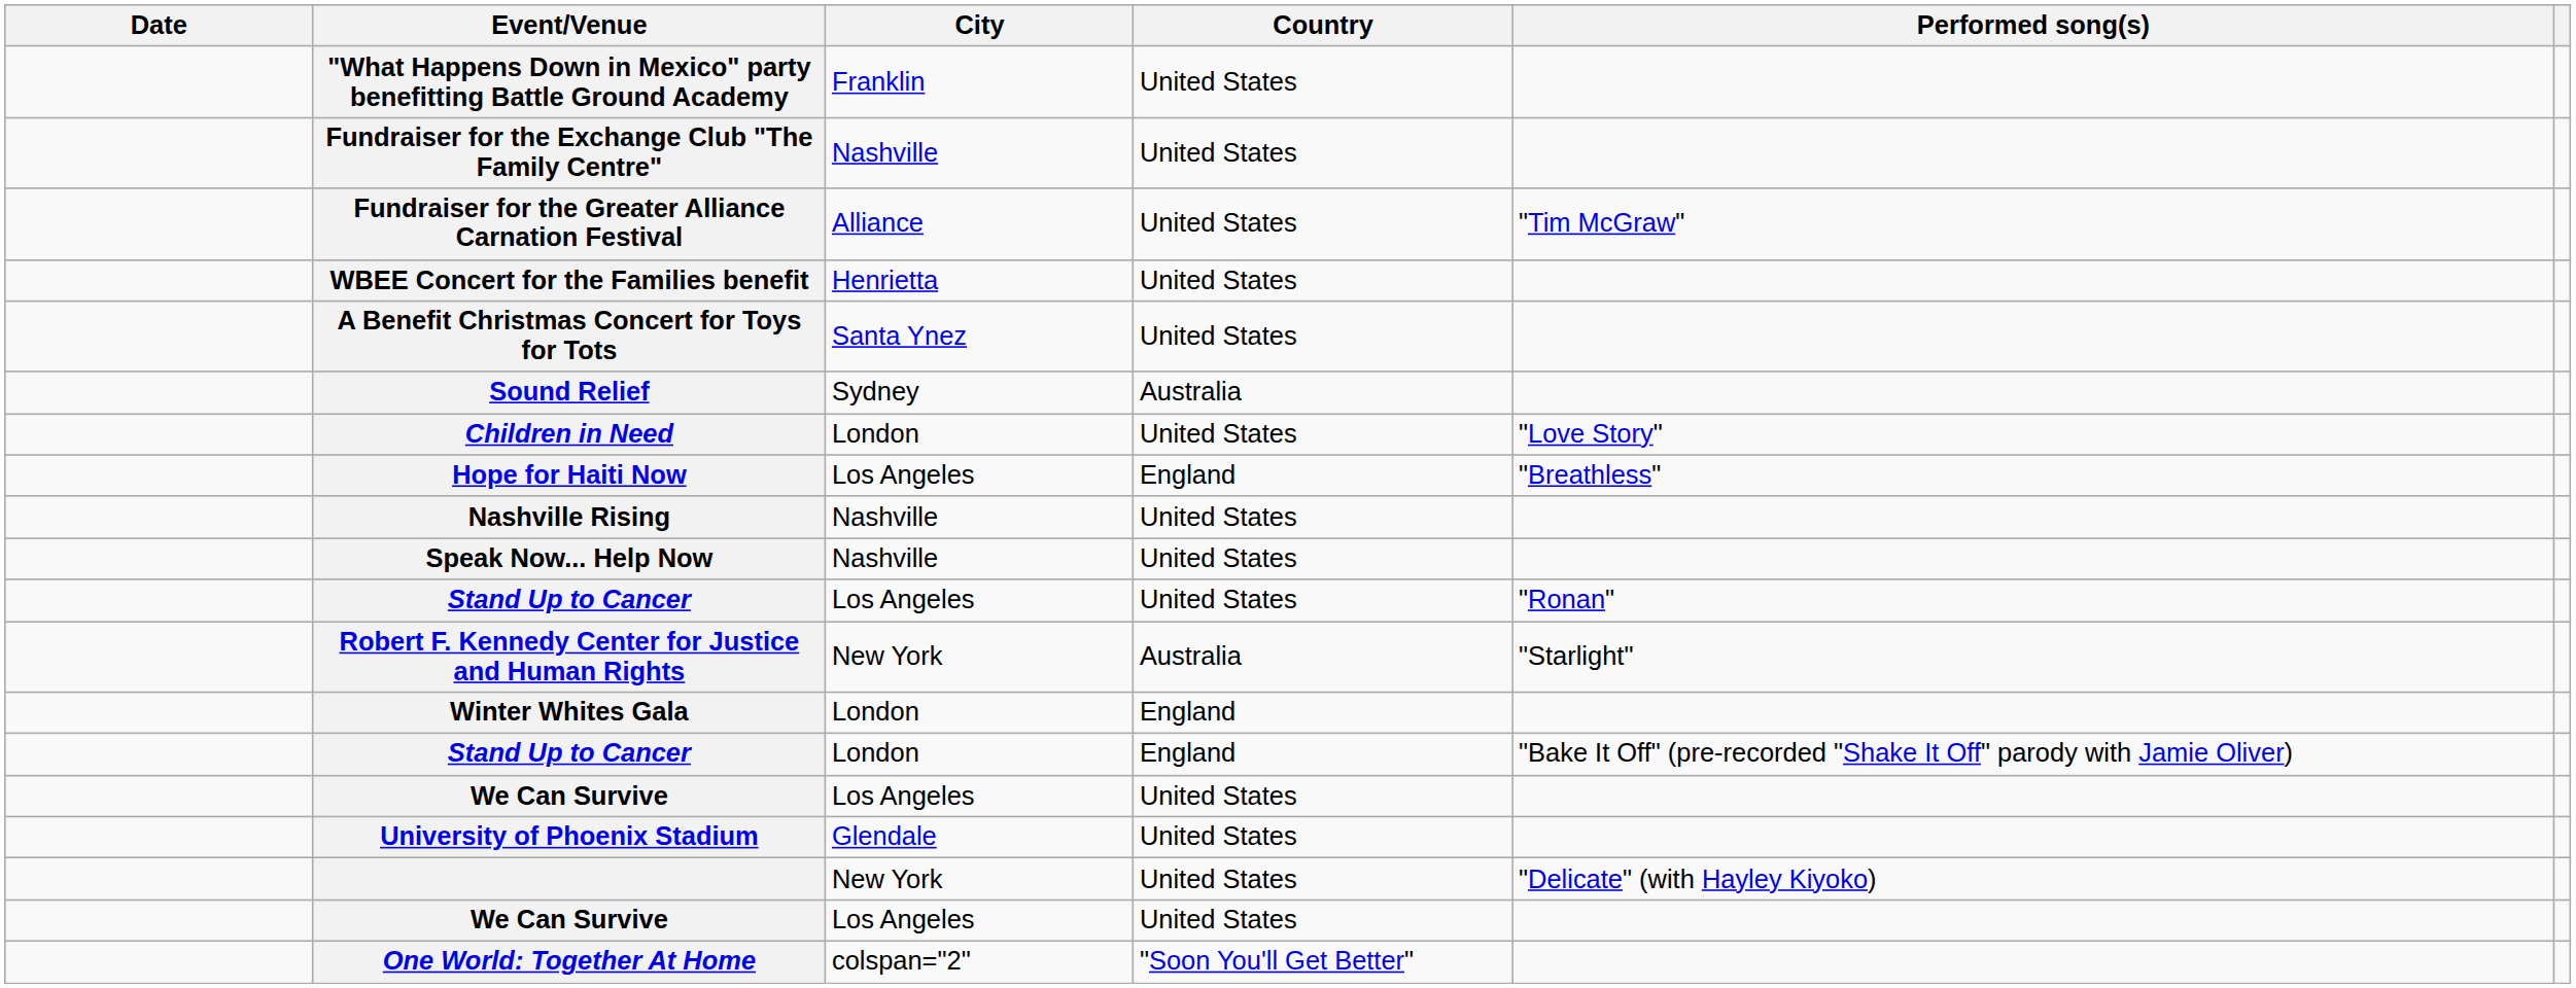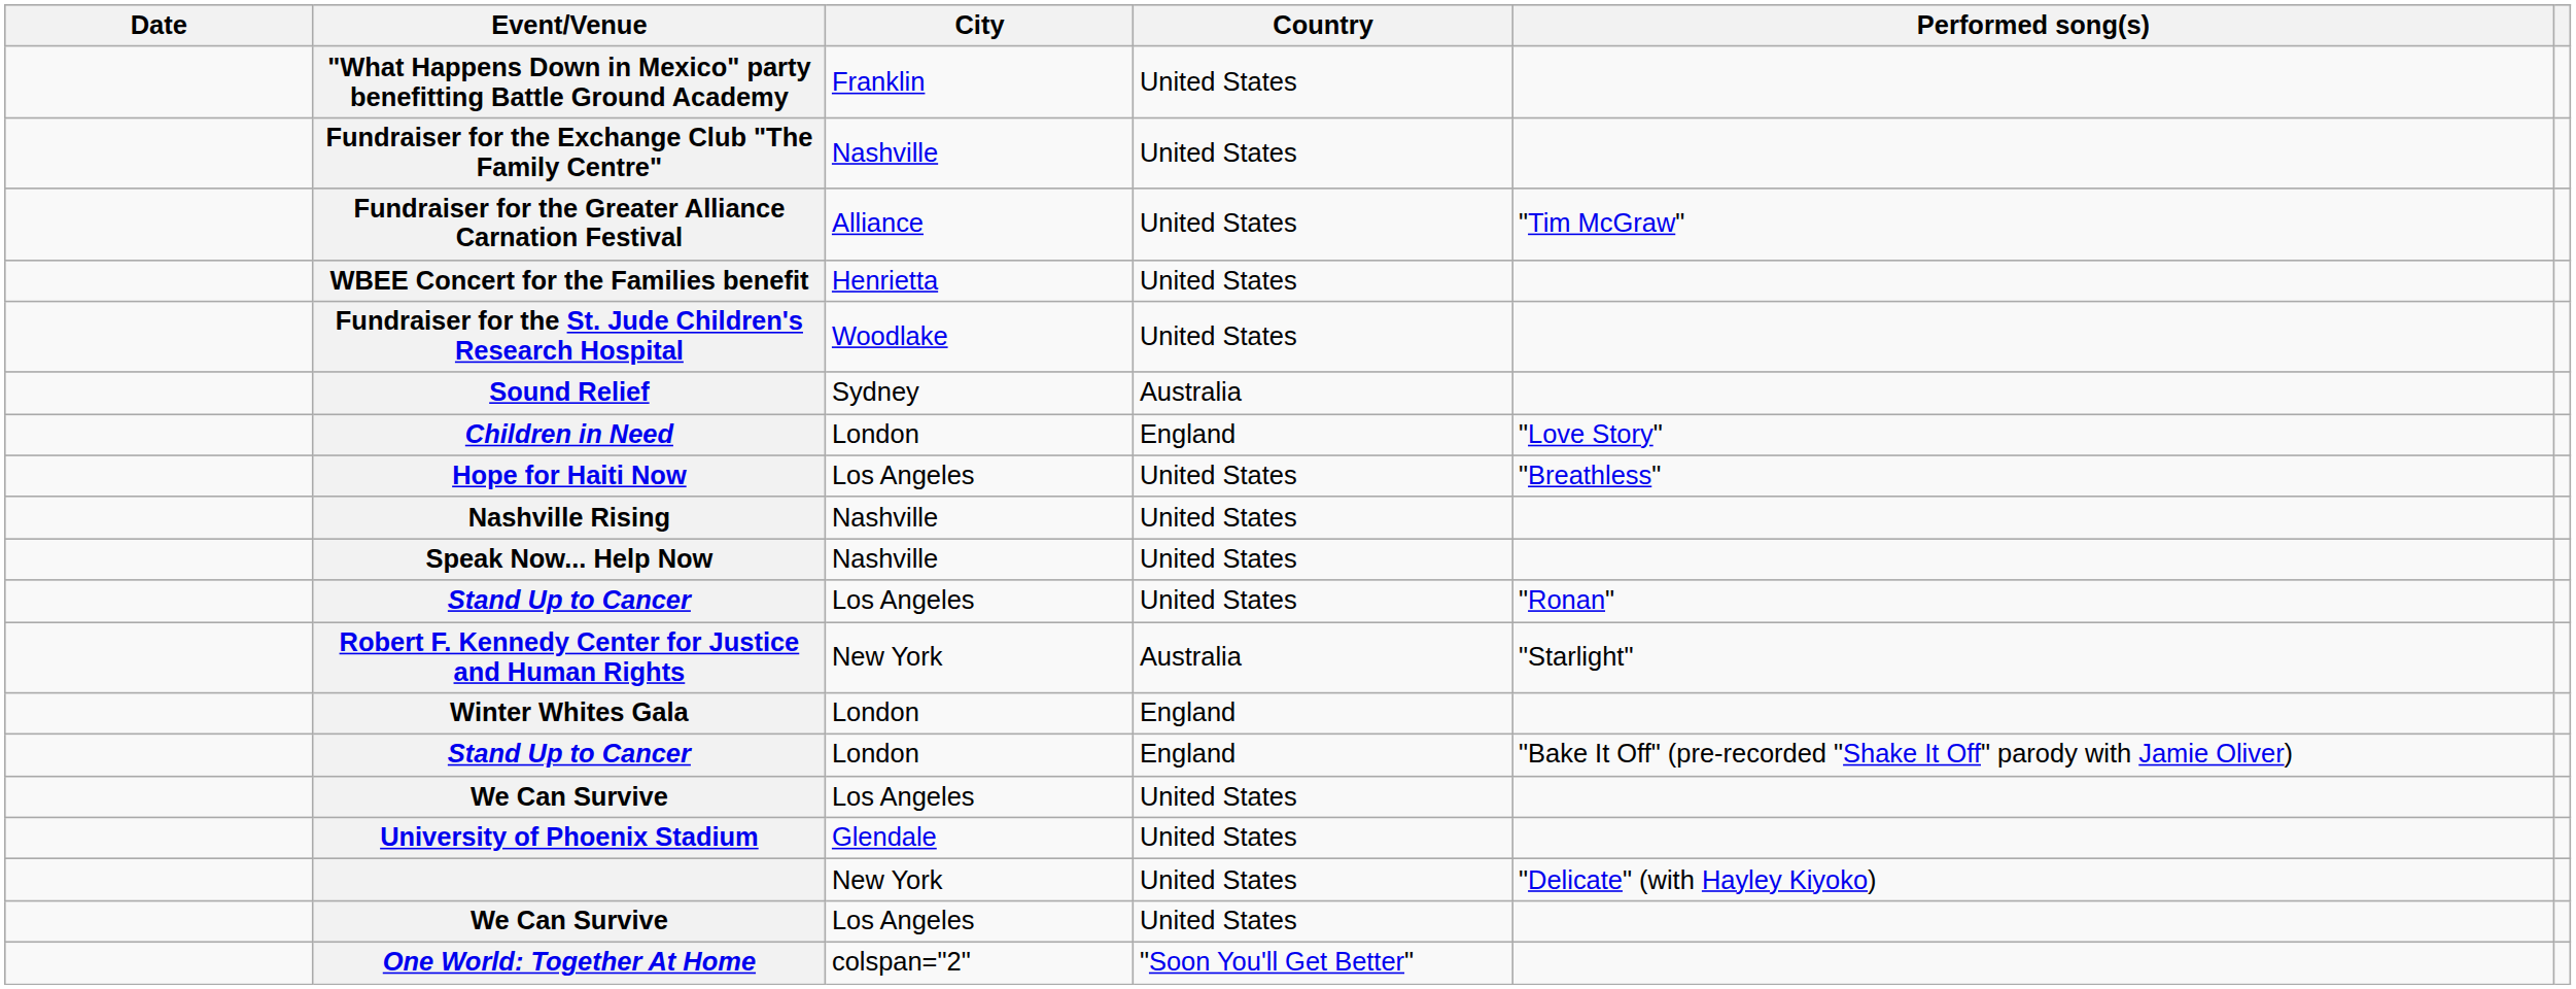- row: A Benefit Christmas Concert for Toys for Tots | Santa Ynez | United States
+ row: Fundraiser for the St. Jude Children's Research Hospital | Woodlake | United States
Children in Need | Country: United States -> England
Hope for Haiti Now | Country: England -> United States
